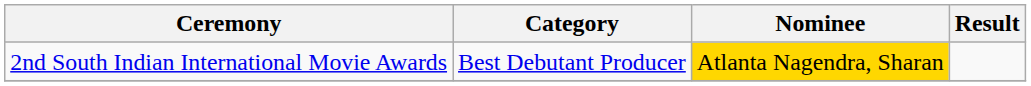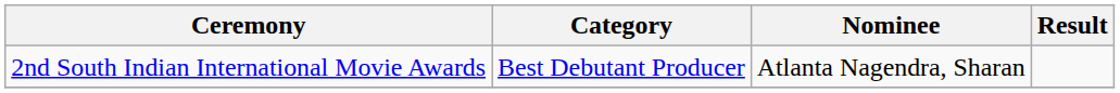2nd South Indian International Movie Awards | Nominee: gold background -> no background
